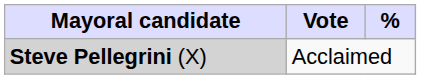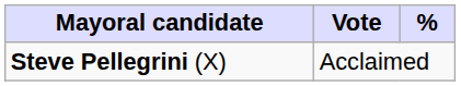Steve Pellegrini (X) | Mayoral candidate: lightgrey background -> no background
